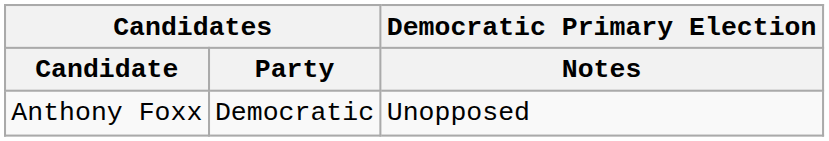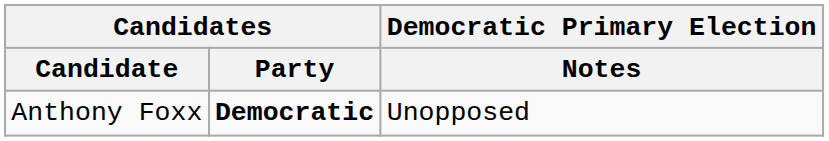Anthony Foxx | Candidates / Party: normal -> bold
